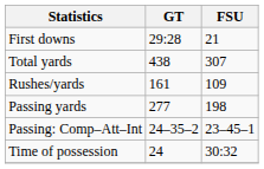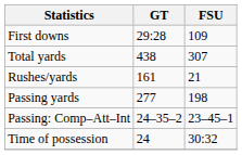First downs | FSU: 21 -> 109
Rushes/yards | FSU: 109 -> 21
